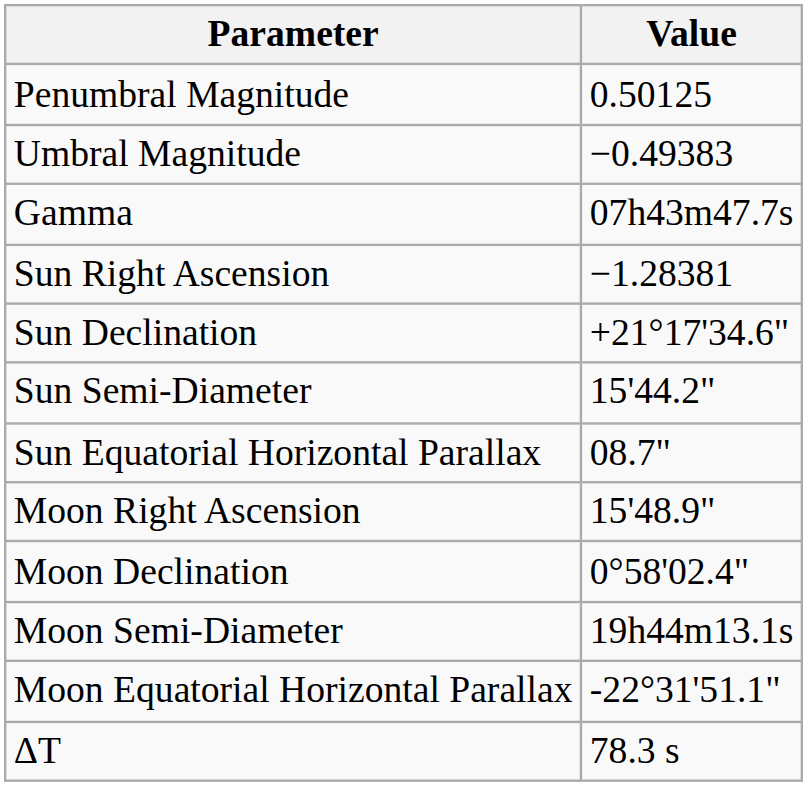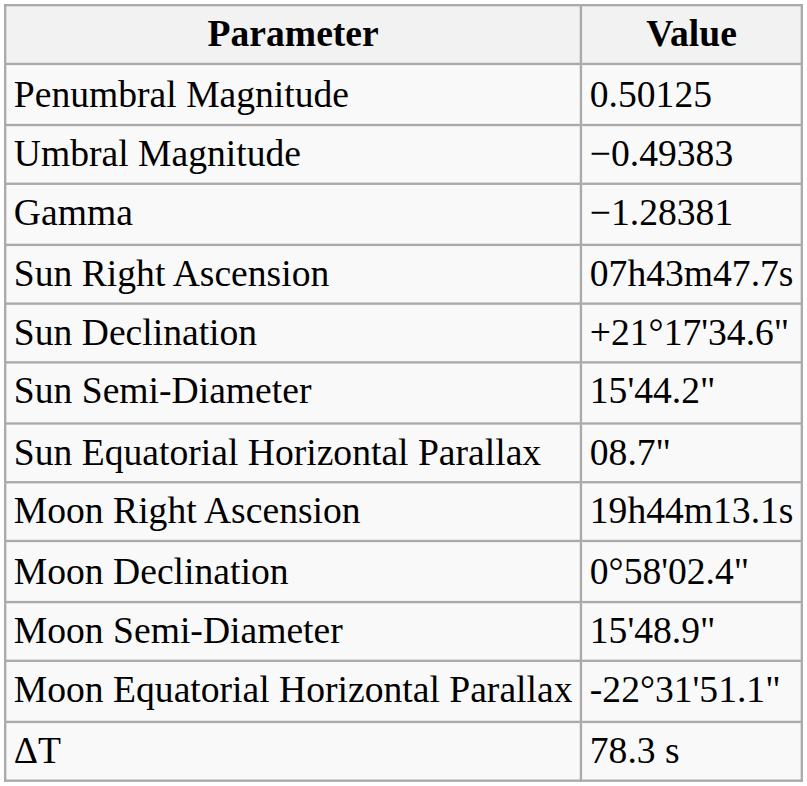Gamma | Value: 07h43m47.7s -> −1.28381
Sun Right Ascension | Value: −1.28381 -> 07h43m47.7s
Moon Right Ascension | Value: 15'48.9" -> 19h44m13.1s
Moon Semi-Diameter | Value: 19h44m13.1s -> 15'48.9"
